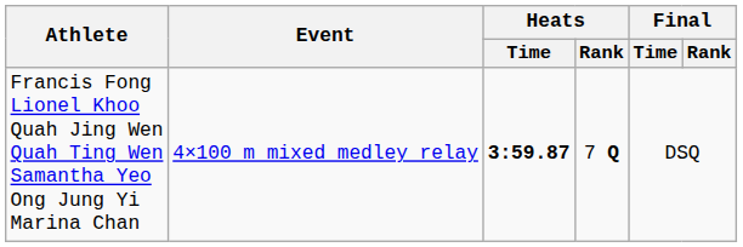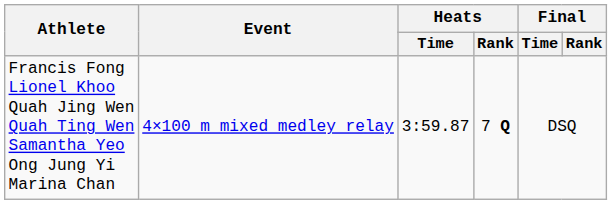row 3 | Heats / Time: bold -> normal
